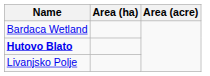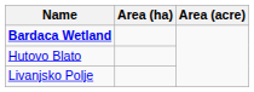Bardaca Wetland | Name: normal -> bold
Hutovo Blato | Name: bold -> normal
